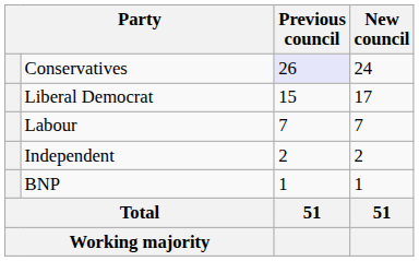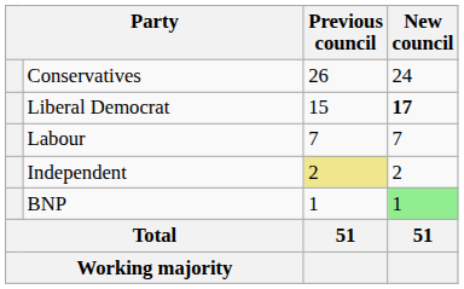Conservatives | Previous council: lavender background -> no background
Liberal Democrat | New council: normal -> bold
Independent | Previous council: no background -> khaki background
BNP | New council: no background -> lightgreen background
